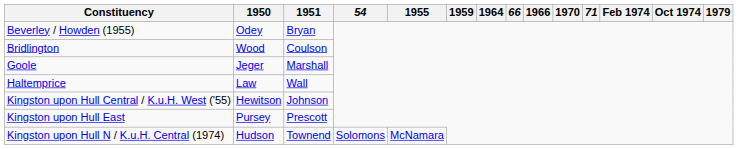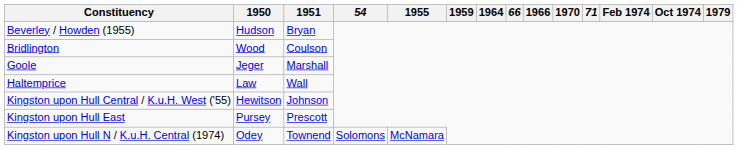Beverley / Howden (1955) | 1950: Odey -> Hudson
Kingston upon Hull N / K.u.H. Central (1974) | 1950: Hudson -> Odey
